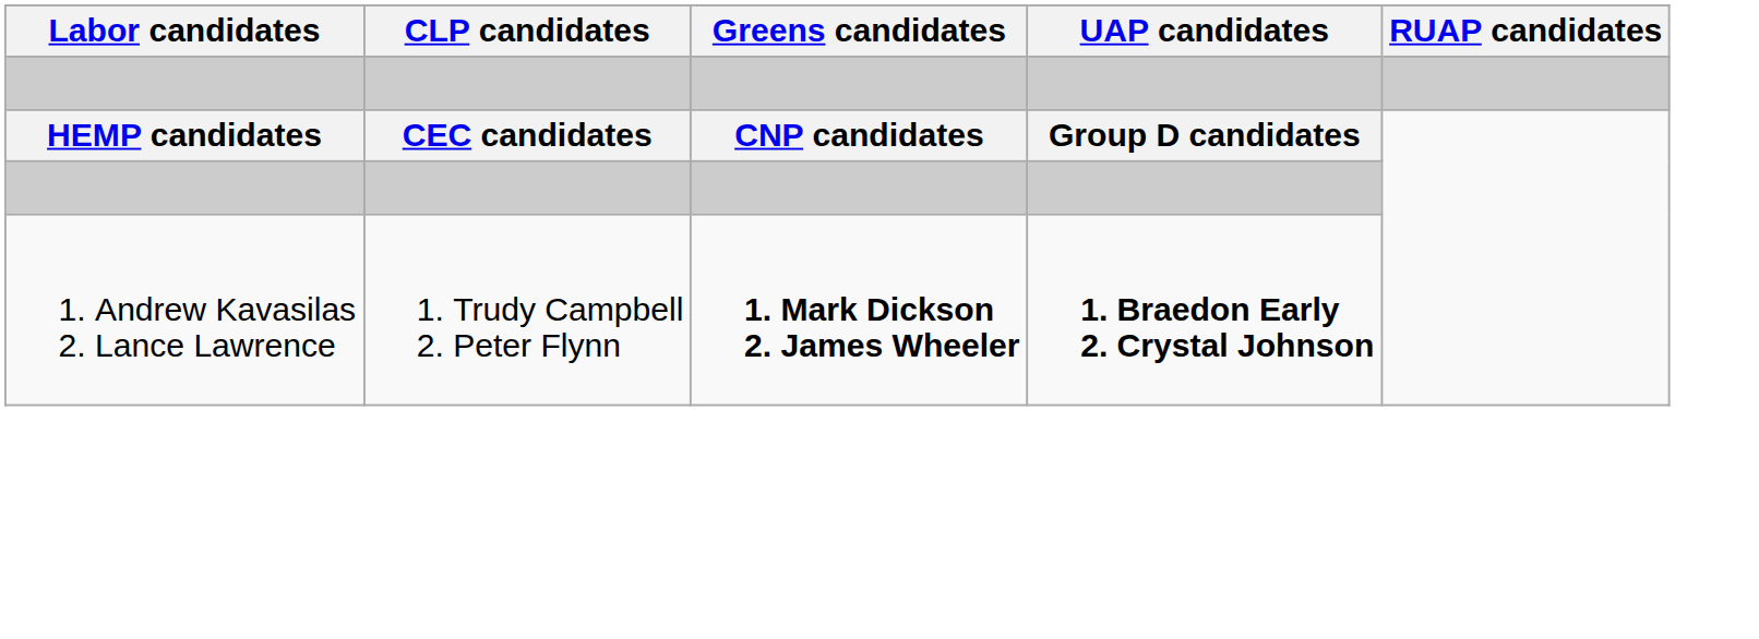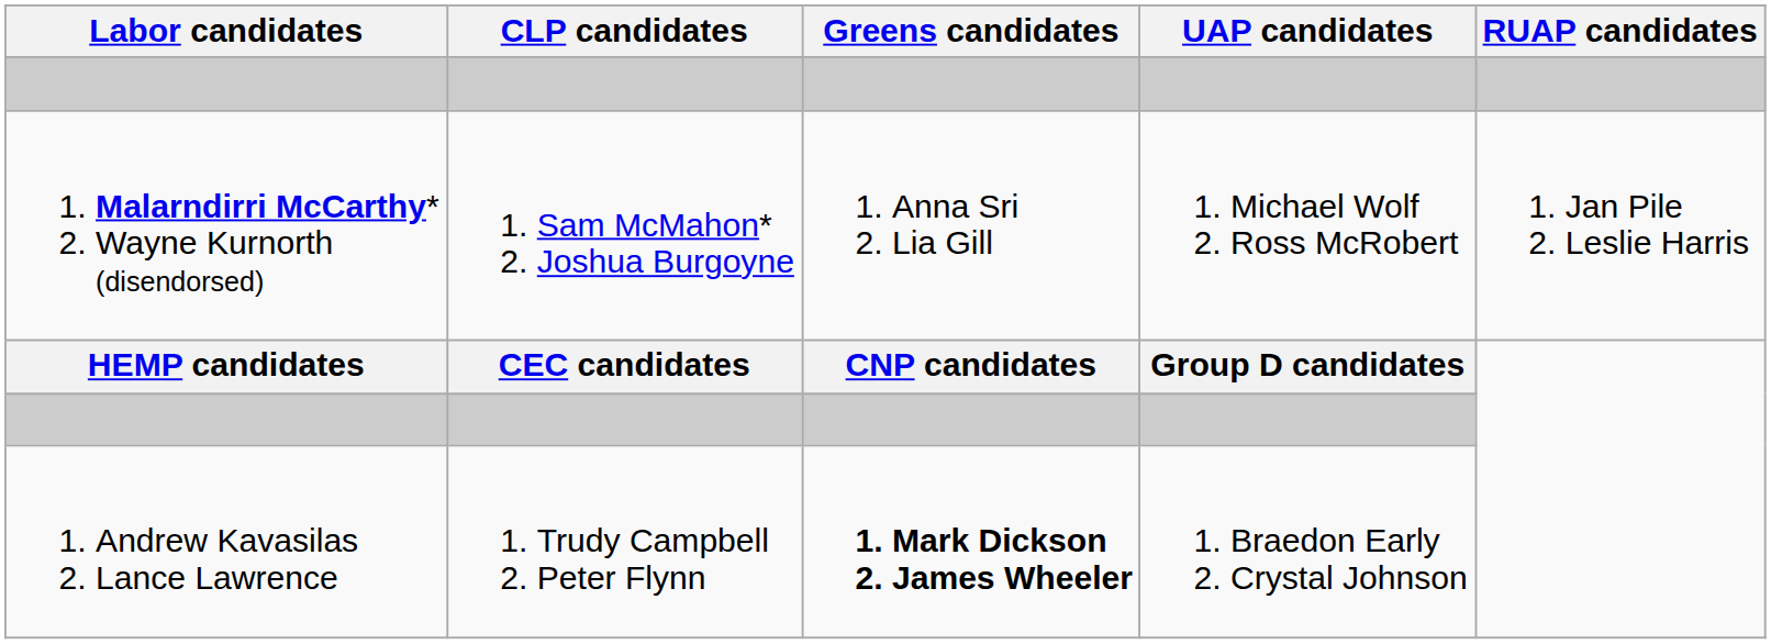+ row: Malarndirri McCarthy* Wayne Kurnorth (disendorsed) | Sam McMahon* Joshua Burgoyne | Anna Sri Lia Gill | Michael Wolf Ross McRobert | Jan Pile Leslie Harris
Andrew Kavasilas Lance Lawrence | UAP candidates: bold -> normal
